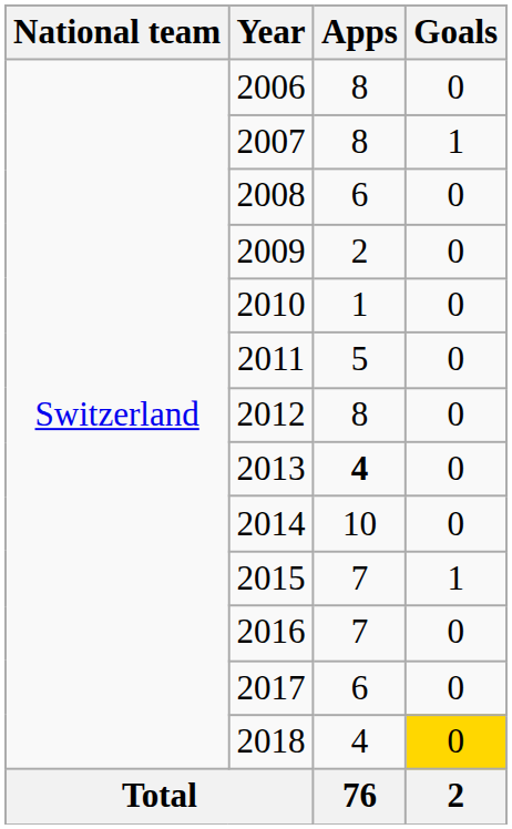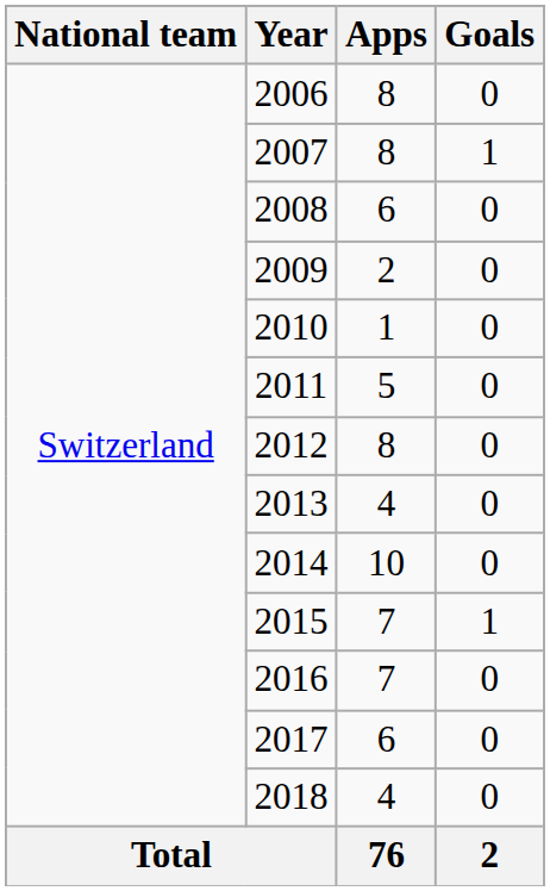2013 | Apps: bold -> normal
2018 | Goals: gold background -> no background
